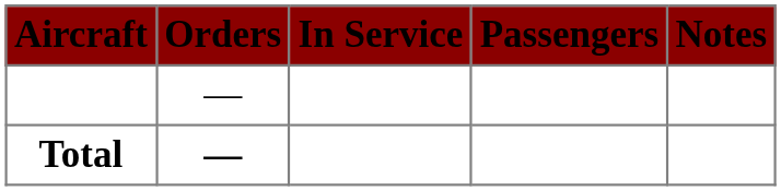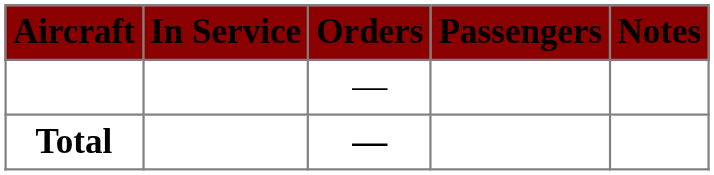columns swapped: In Service <-> Orders
